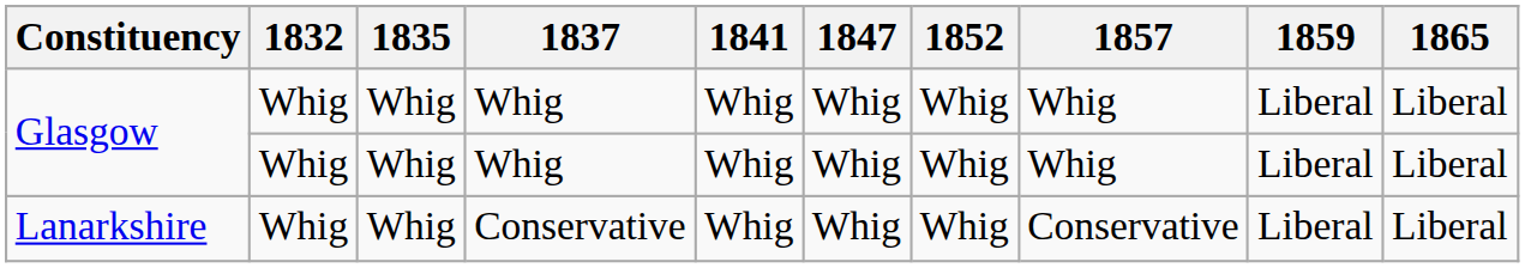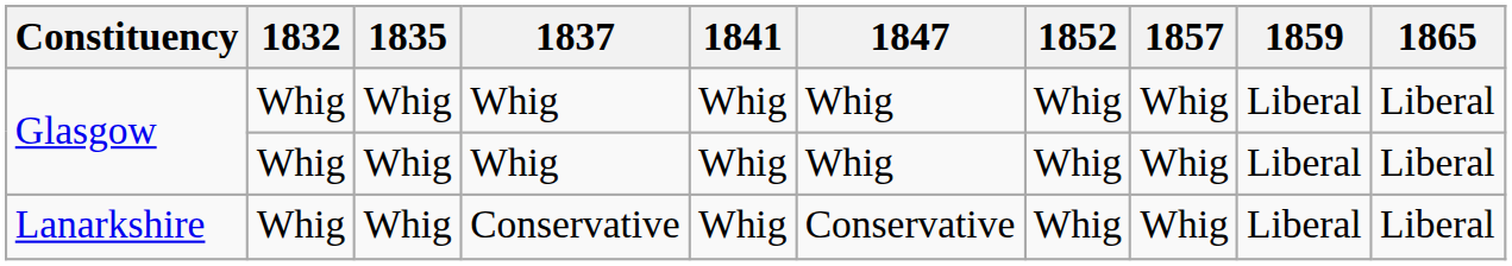Lanarkshire | 1847: Whig -> Conservative
Lanarkshire | 1857: Conservative -> Whig
